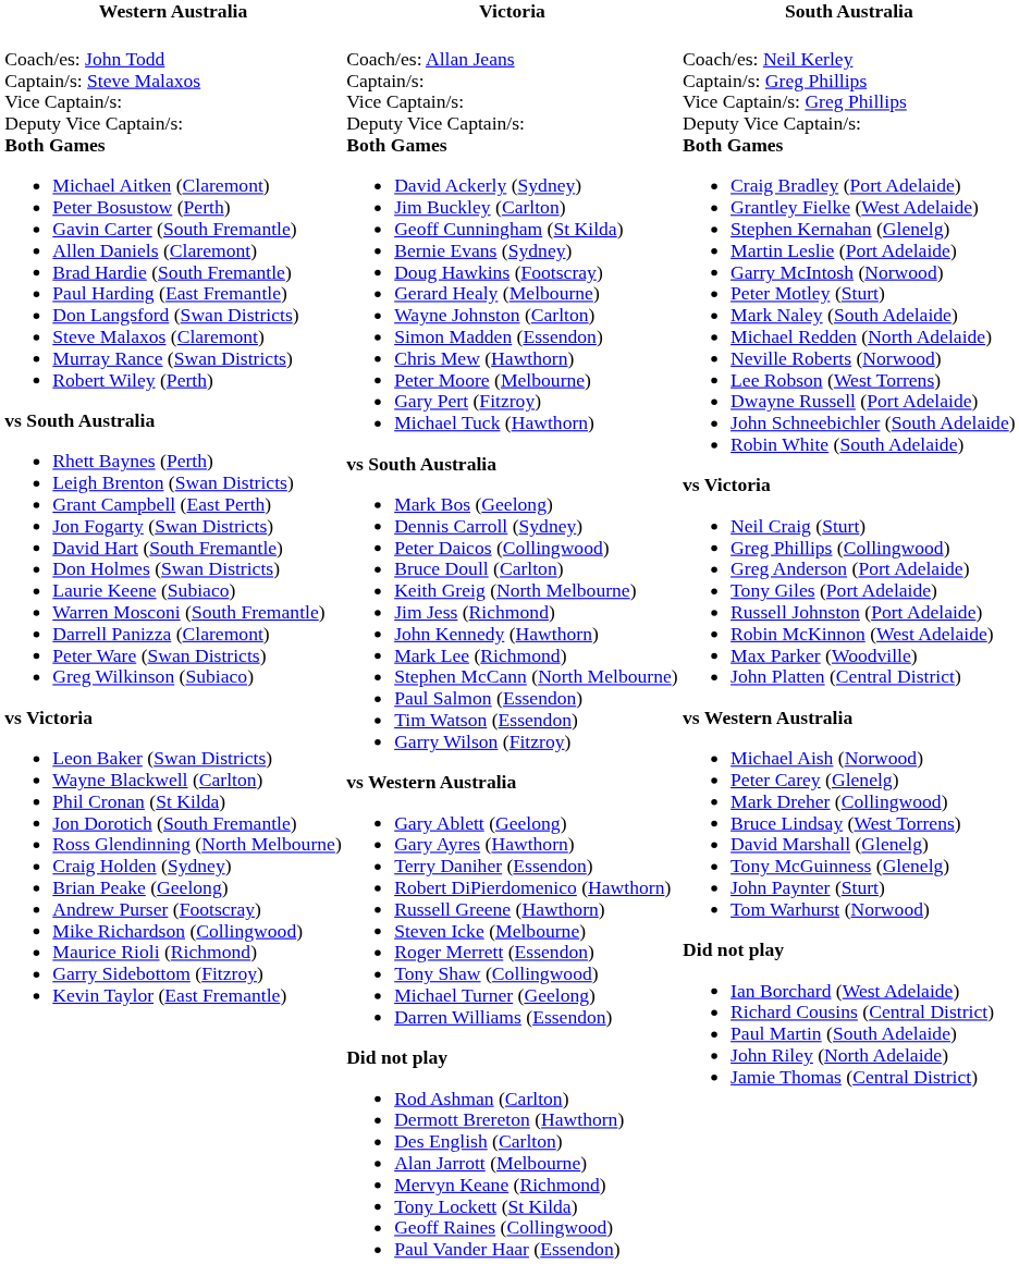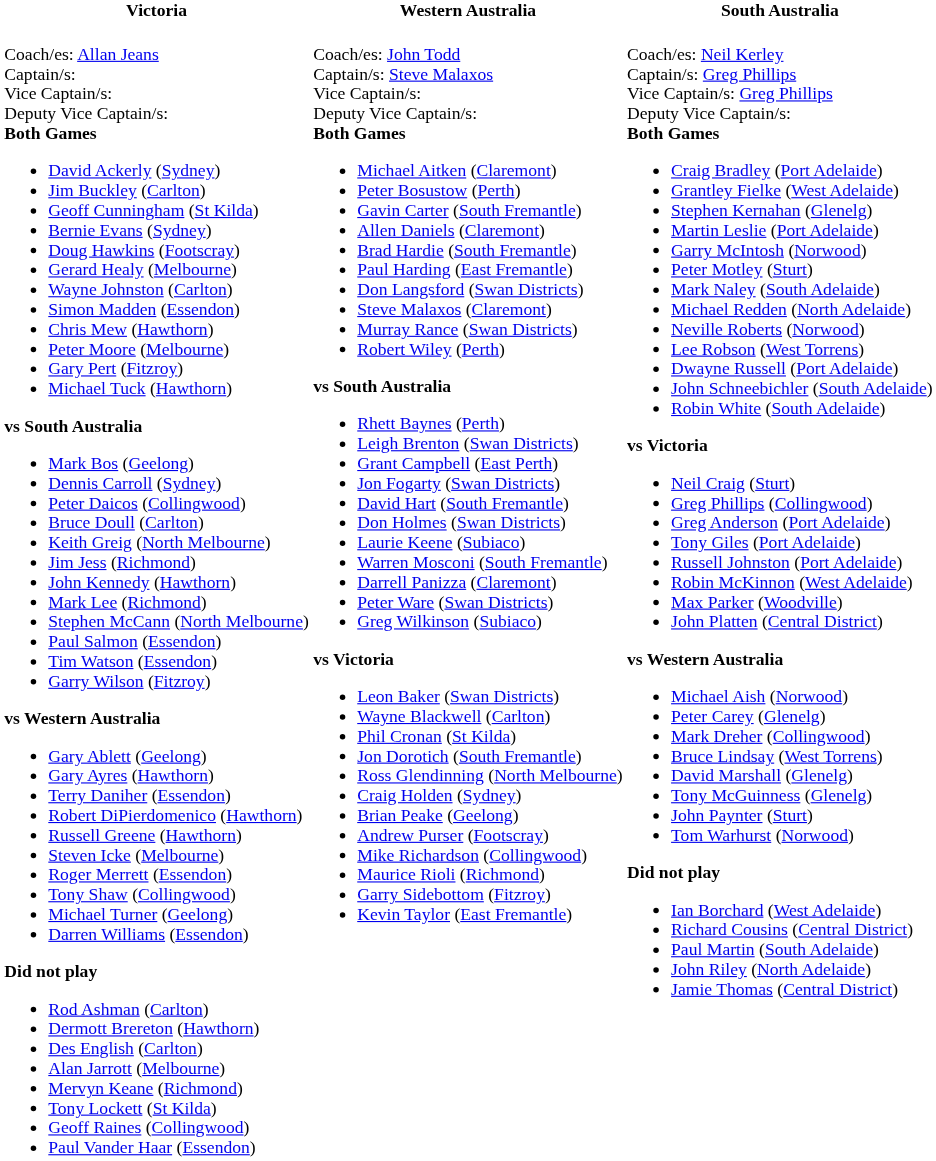columns swapped: Western Australia <-> Victoria
